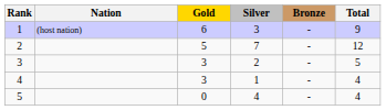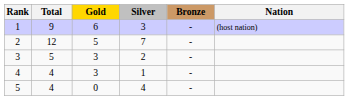columns swapped: Nation <-> Total
